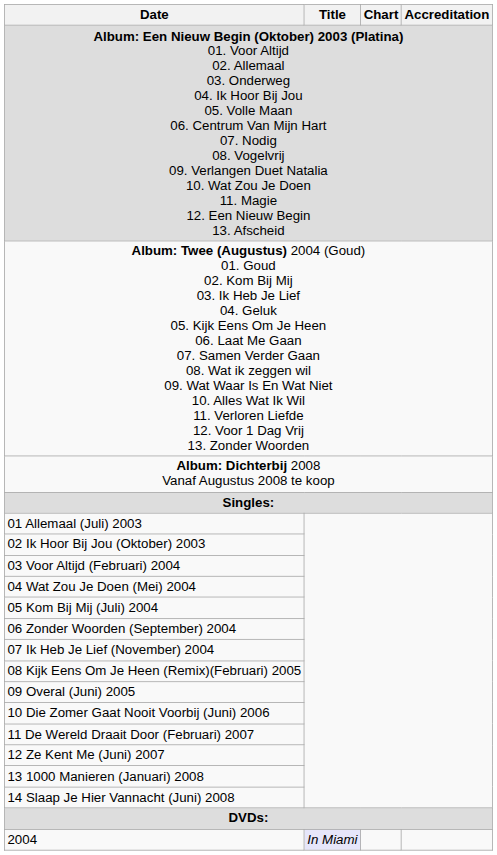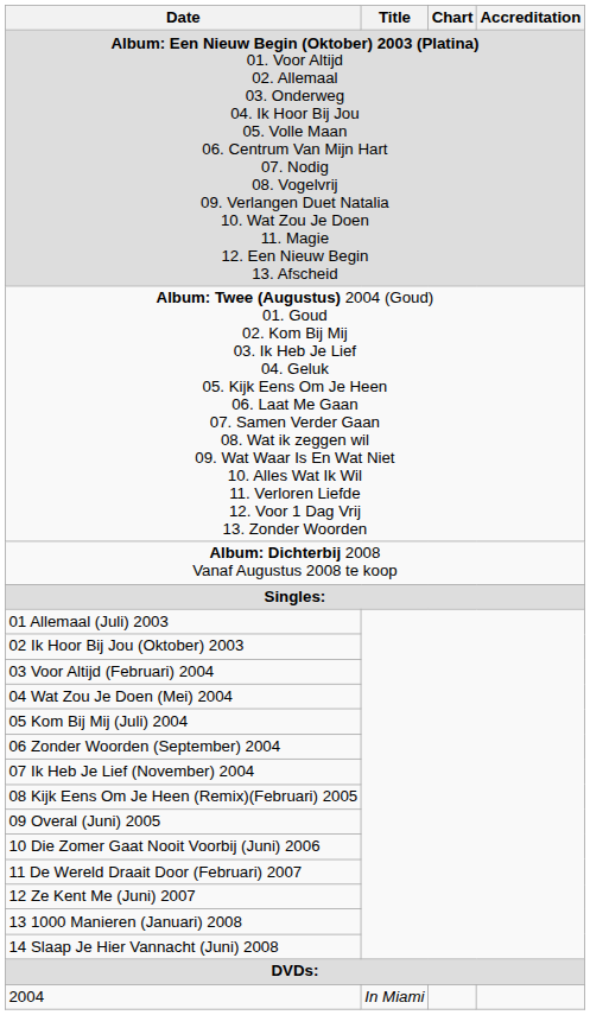2004 | Title: lavender background -> no background
